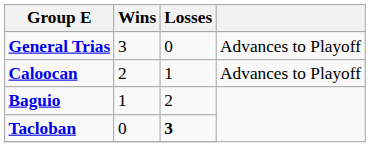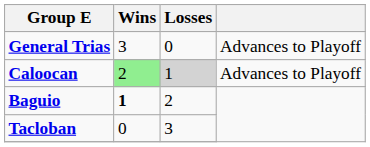Caloocan | Wins: no background -> lightgreen background
Caloocan | Losses: no background -> lightgrey background
Baguio | Wins: normal -> bold
Tacloban | Losses: bold -> normal
